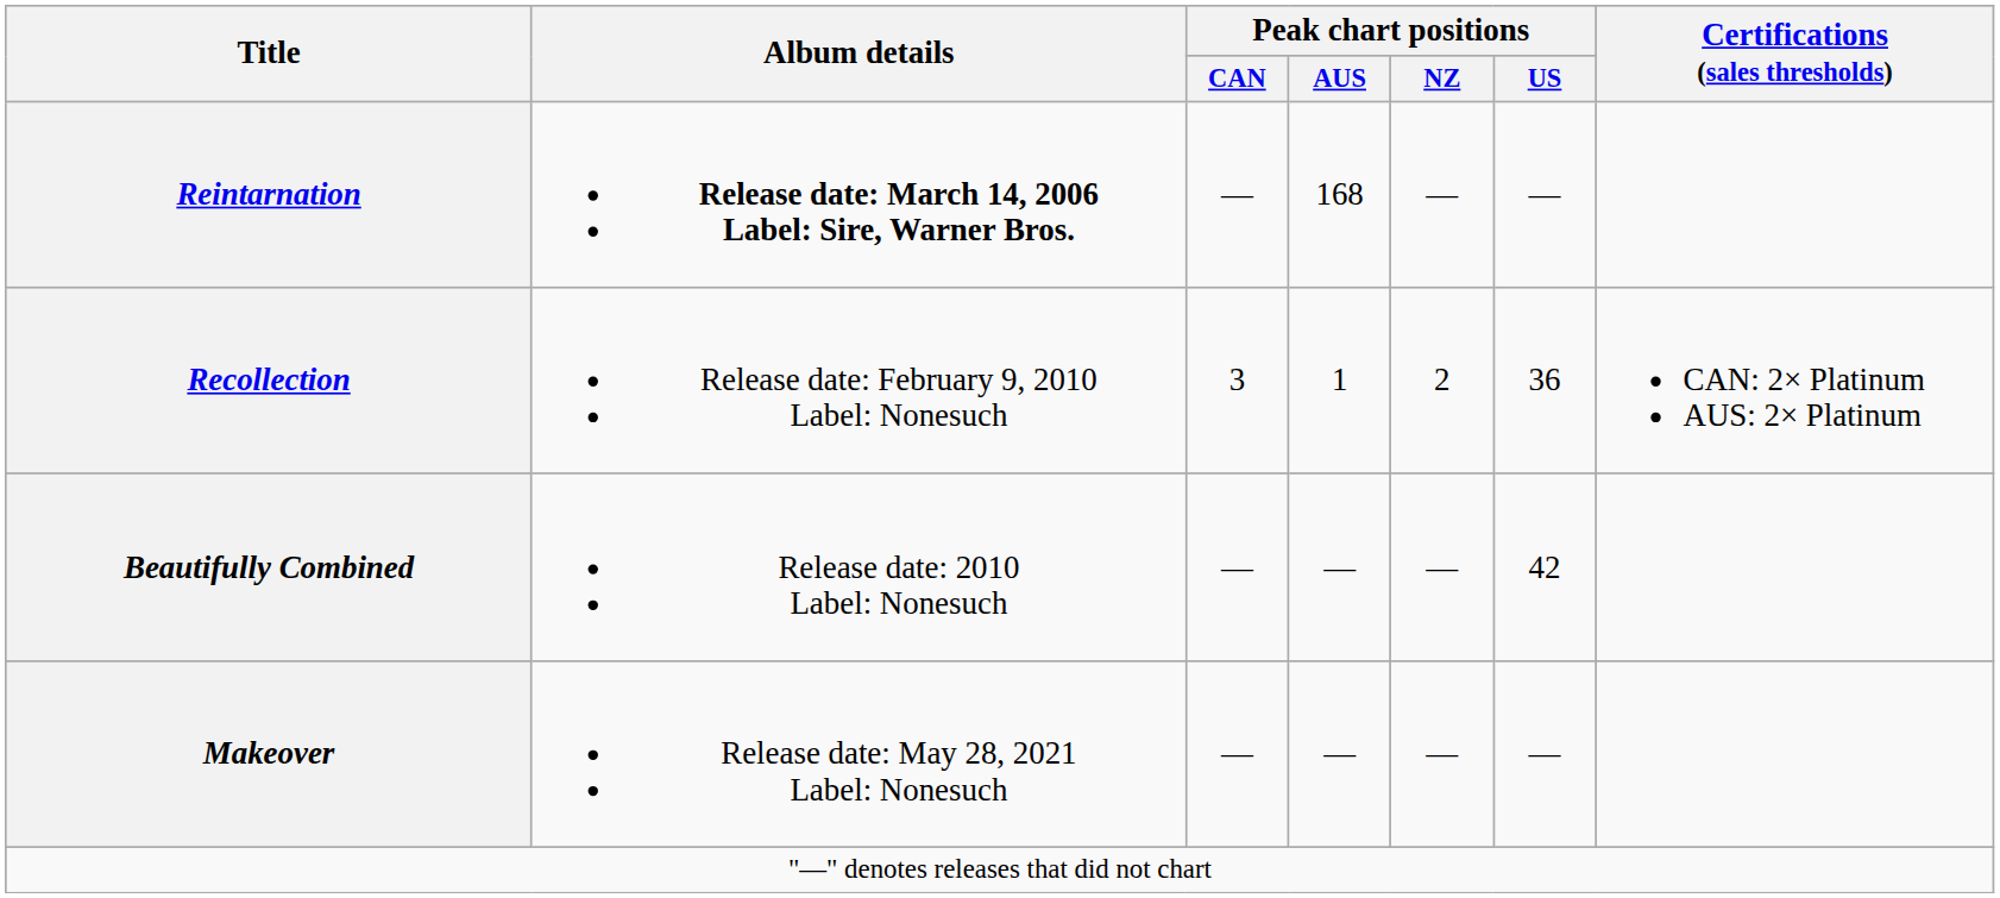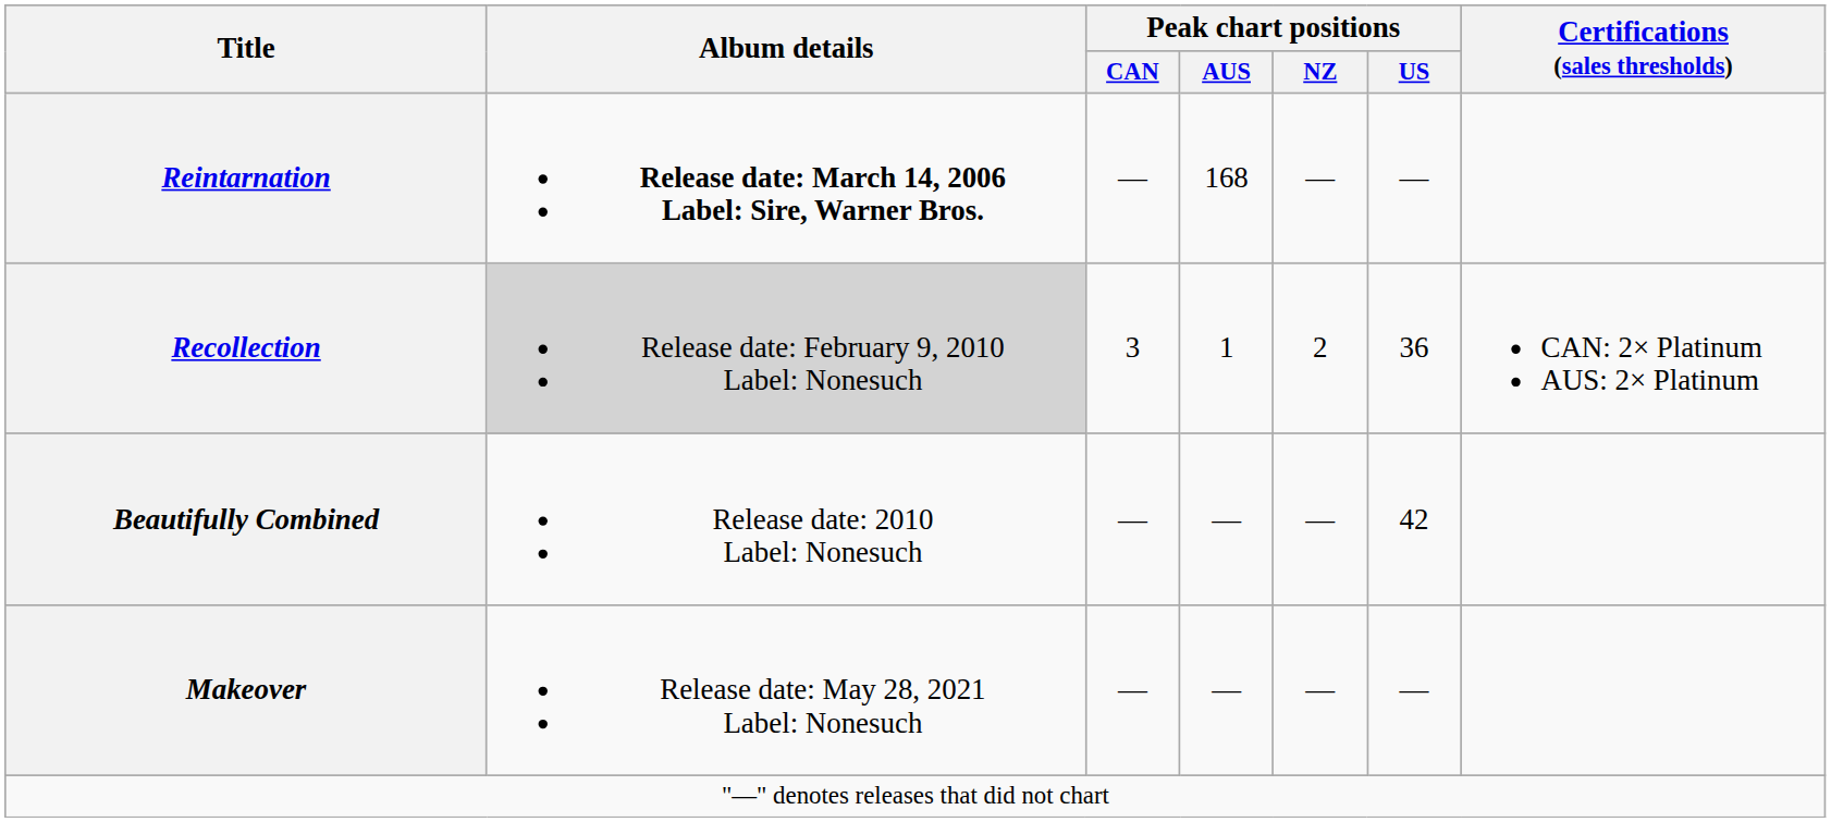Recollection | Album details: no background -> lightgrey background
